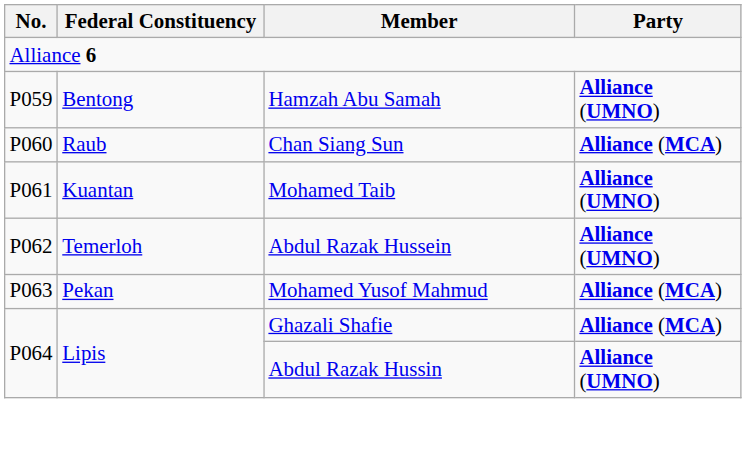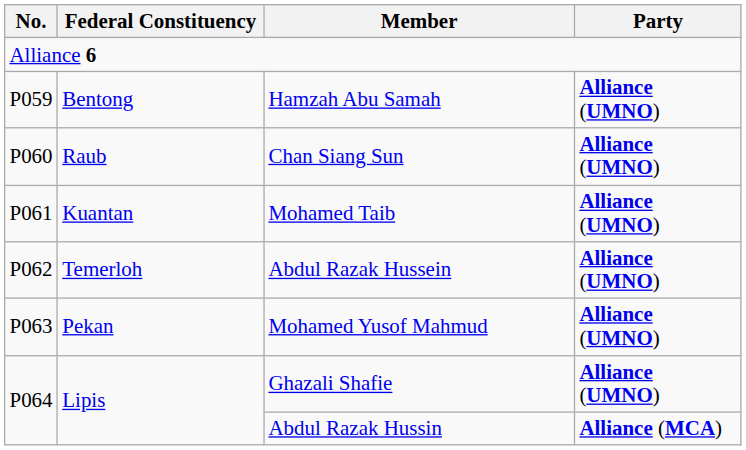Chan Siang Sun | Party: Alliance (MCA) -> Alliance (UMNO)
Mohamed Yusof Mahmud | Party: Alliance (MCA) -> Alliance (UMNO)
Ghazali Shafie | Party: Alliance (MCA) -> Alliance (UMNO)
Abdul Razak Hussin | Party: Alliance (UMNO) -> Alliance (MCA)
